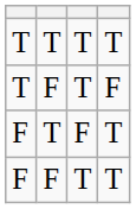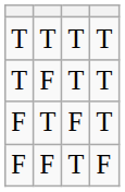row 3 | column 4: F -> T
row 5 | column 4: T -> F
